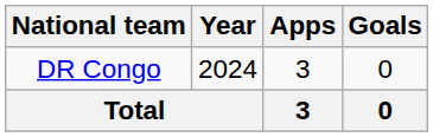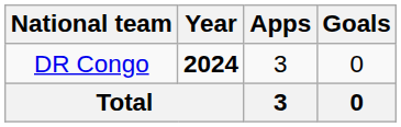DR Congo | Year: normal -> bold
